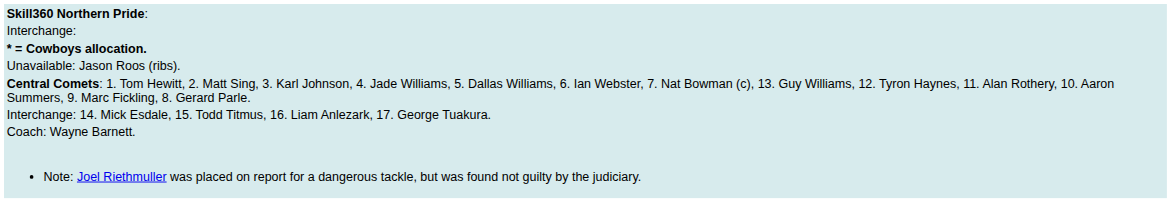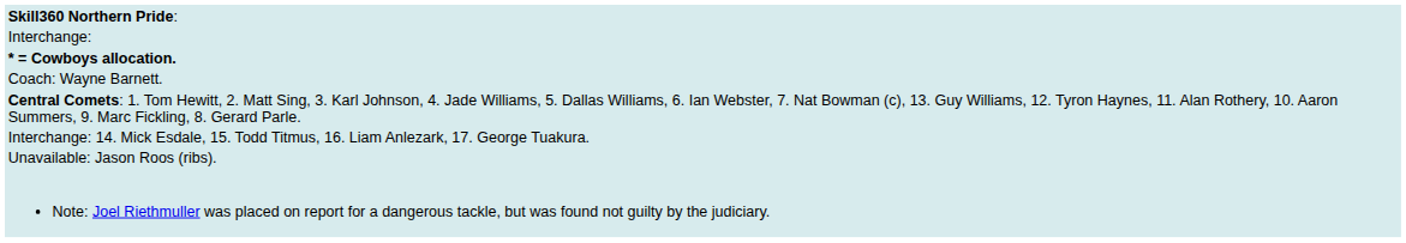row 4 | column 1: Unavailable: Jason Roos (ribs). -> Coach: Wayne Barnett.
row 7 | column 1: Coach: Wayne Barnett. -> Unavailable: Jason Roos (ribs).
